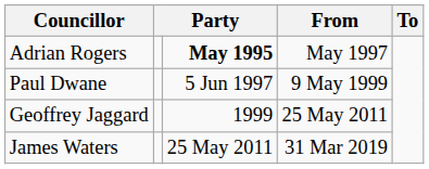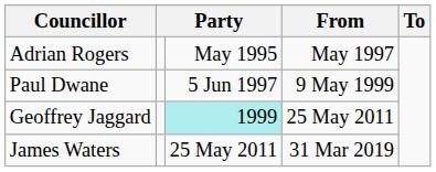Adrian Rogers | column 3: bold -> normal
Geoffrey Jaggard | column 3: no background -> paleturquoise background
